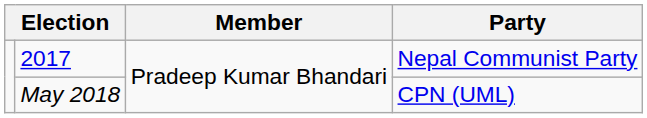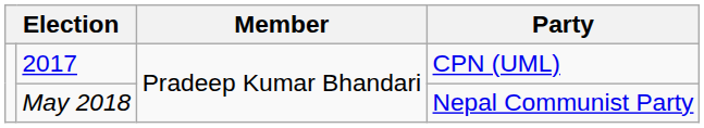2017 | Party: Nepal Communist Party -> CPN (UML)
May 2018 | Party: CPN (UML) -> Nepal Communist Party
